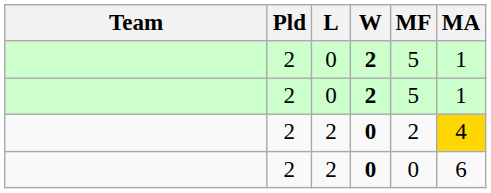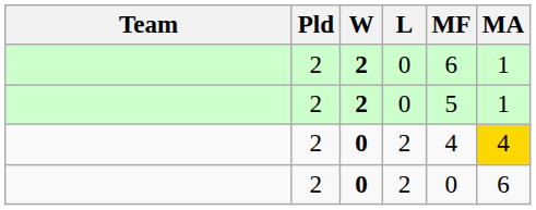columns swapped: W <-> L
row 2 | MF: 5 -> 6
row 4 | MF: 2 -> 4
